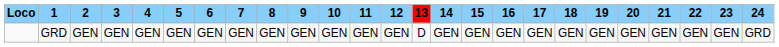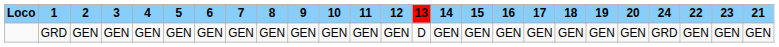columns swapped: 21 <-> 24
